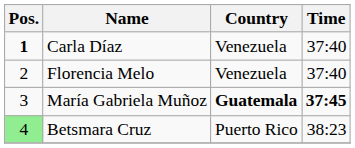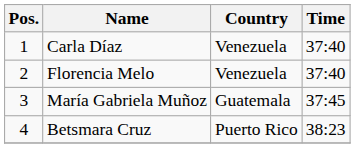Carla Díaz | Pos.: bold -> normal
María Gabriela Muñoz | Country: bold -> normal
María Gabriela Muñoz | Time: bold -> normal
Betsmara Cruz | Pos.: lightgreen background -> no background
